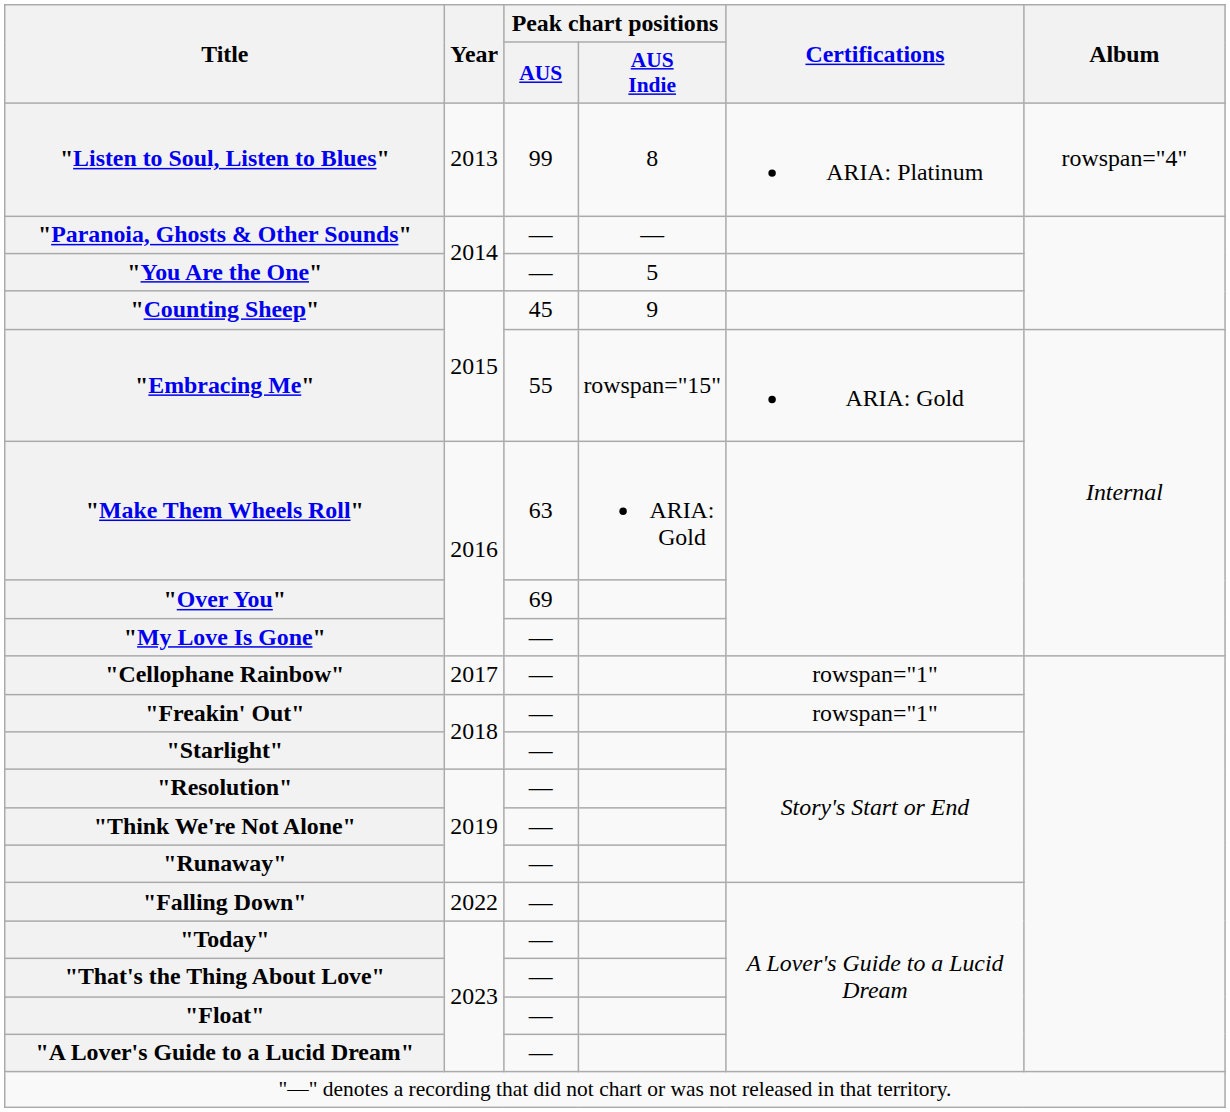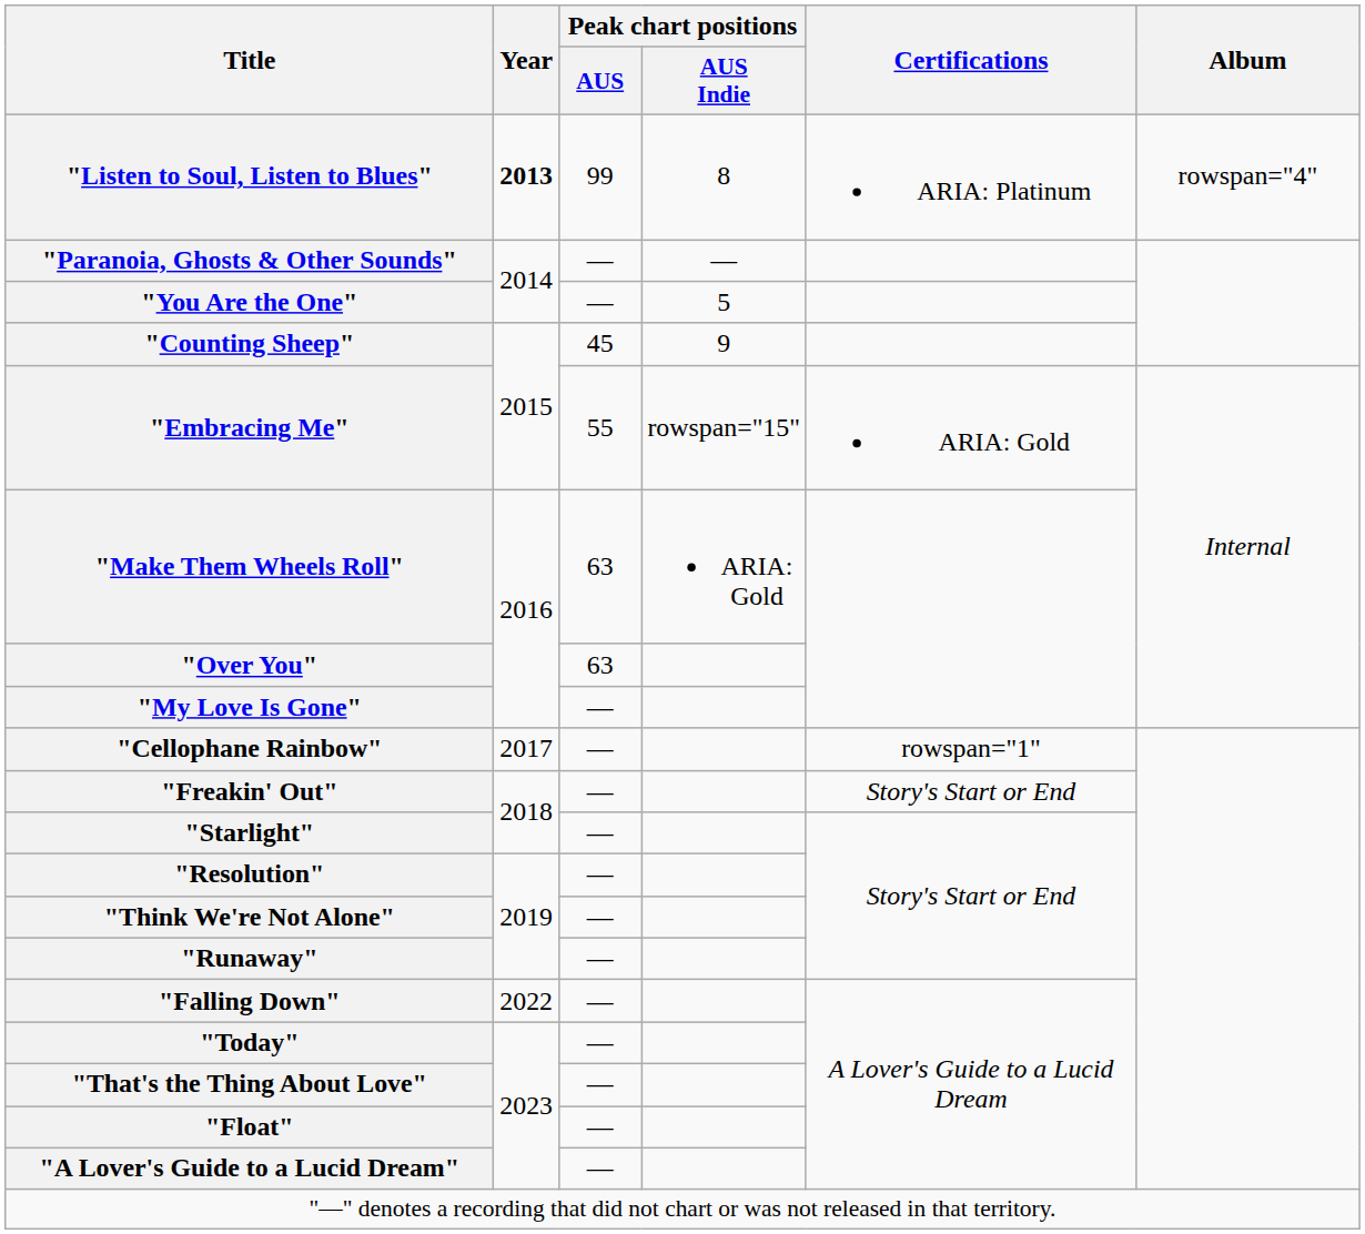"Listen to Soul, Listen to Blues" | Year: normal -> bold
"Over You" | Peak chart positions / AUS: 69 -> 63
"Freakin' Out" | Certifications: rowspan="1" -> Story's Start or End
